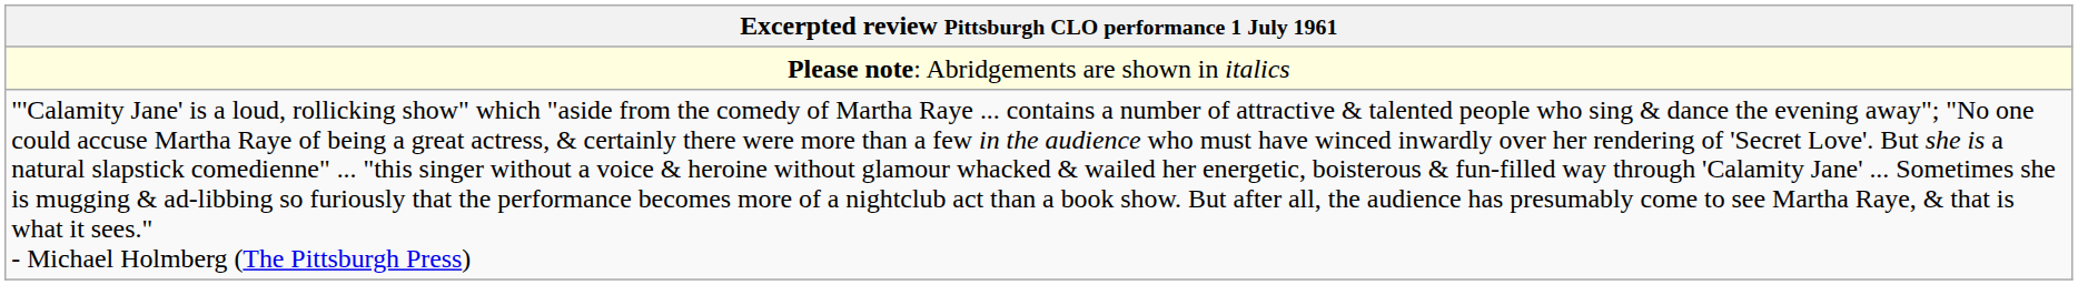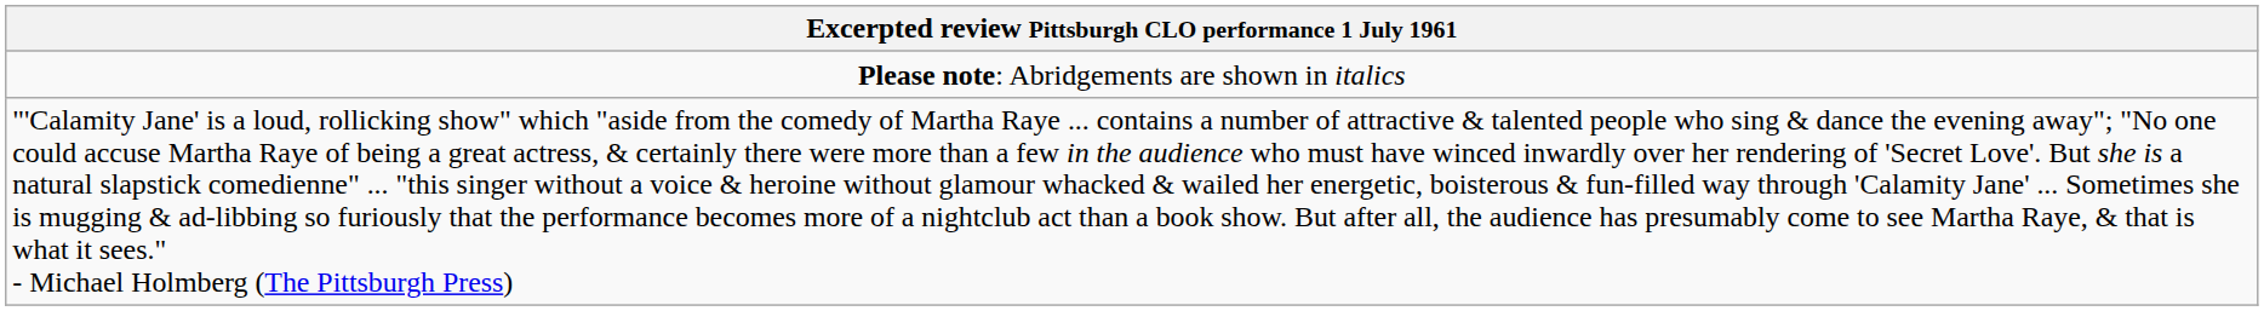row 2 | column 1: lightyellow background -> no background
